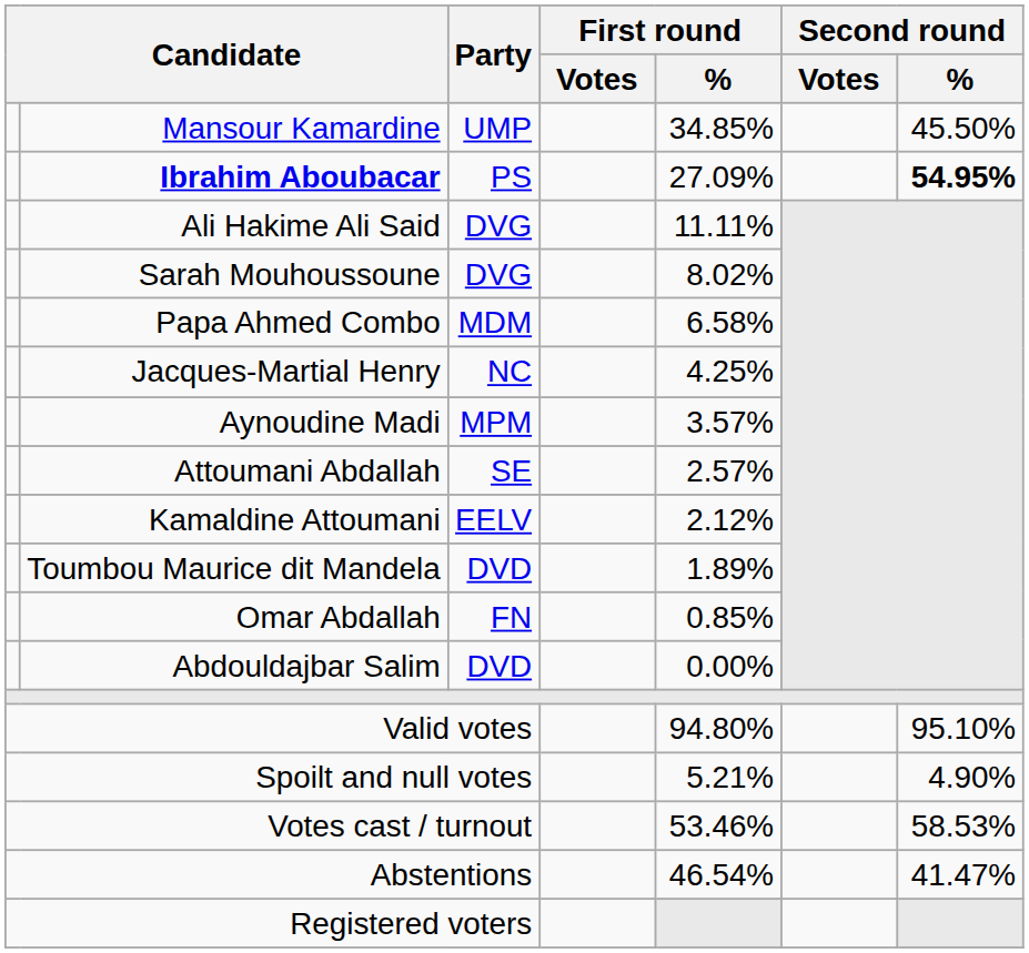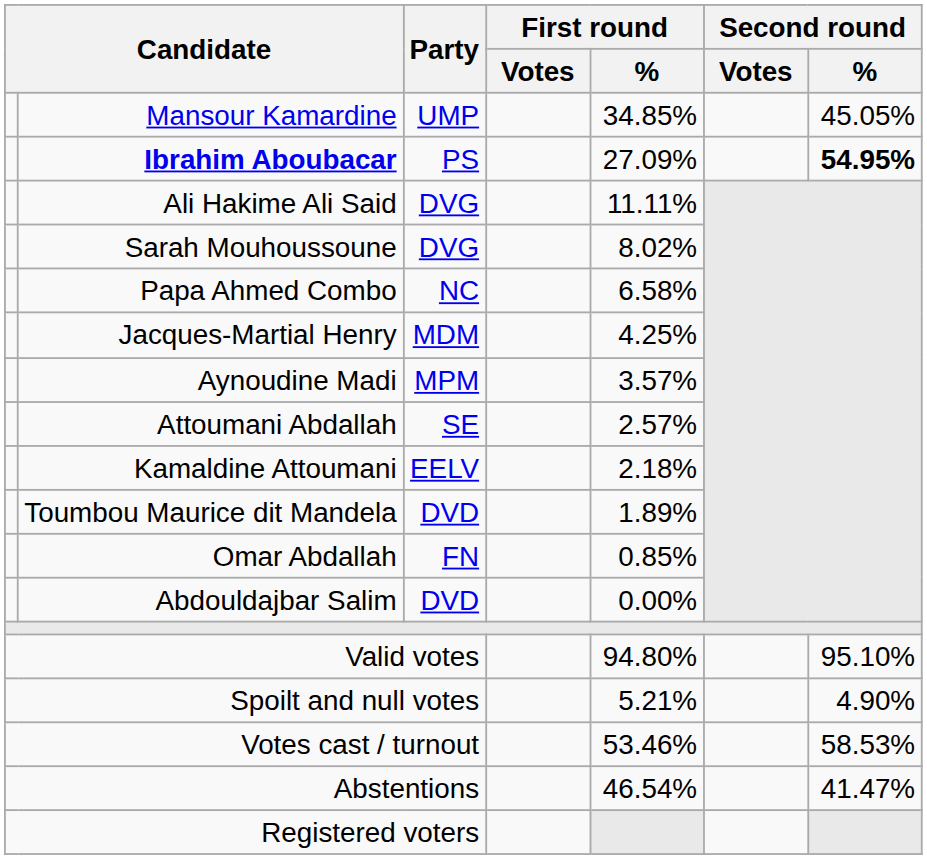Mansour Kamardine | Second round / %: 45.50% -> 45.05%
Papa Ahmed Combo | Party: MDM -> NC
Jacques-Martial Henry | Party: NC -> MDM
Kamaldine Attoumani | First round / %: 2.12% -> 2.18%
